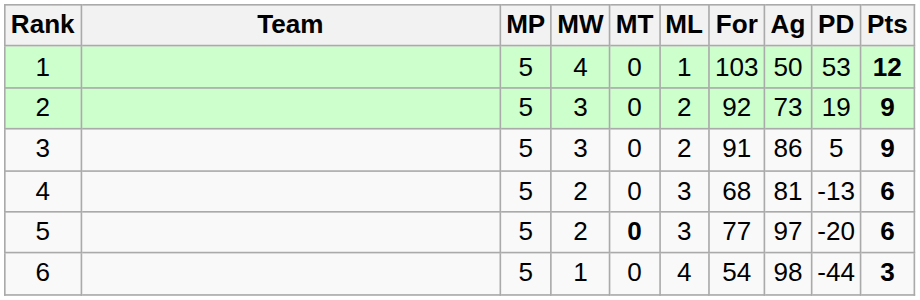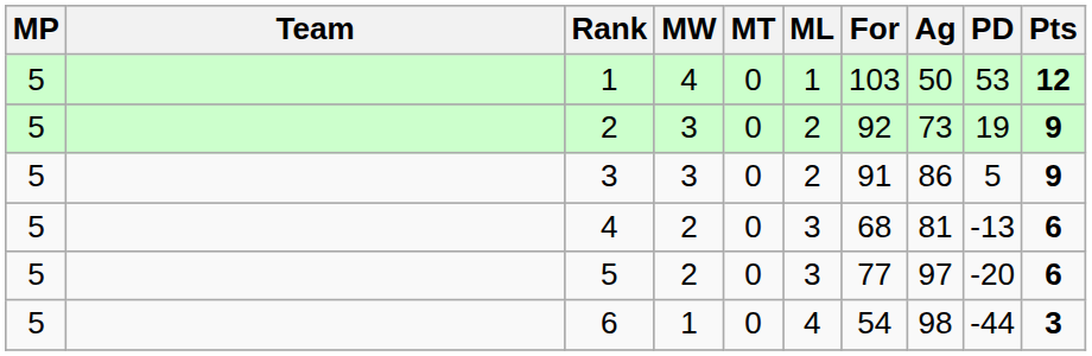columns swapped: Rank <-> MP
row 6 | MT: bold -> normal
